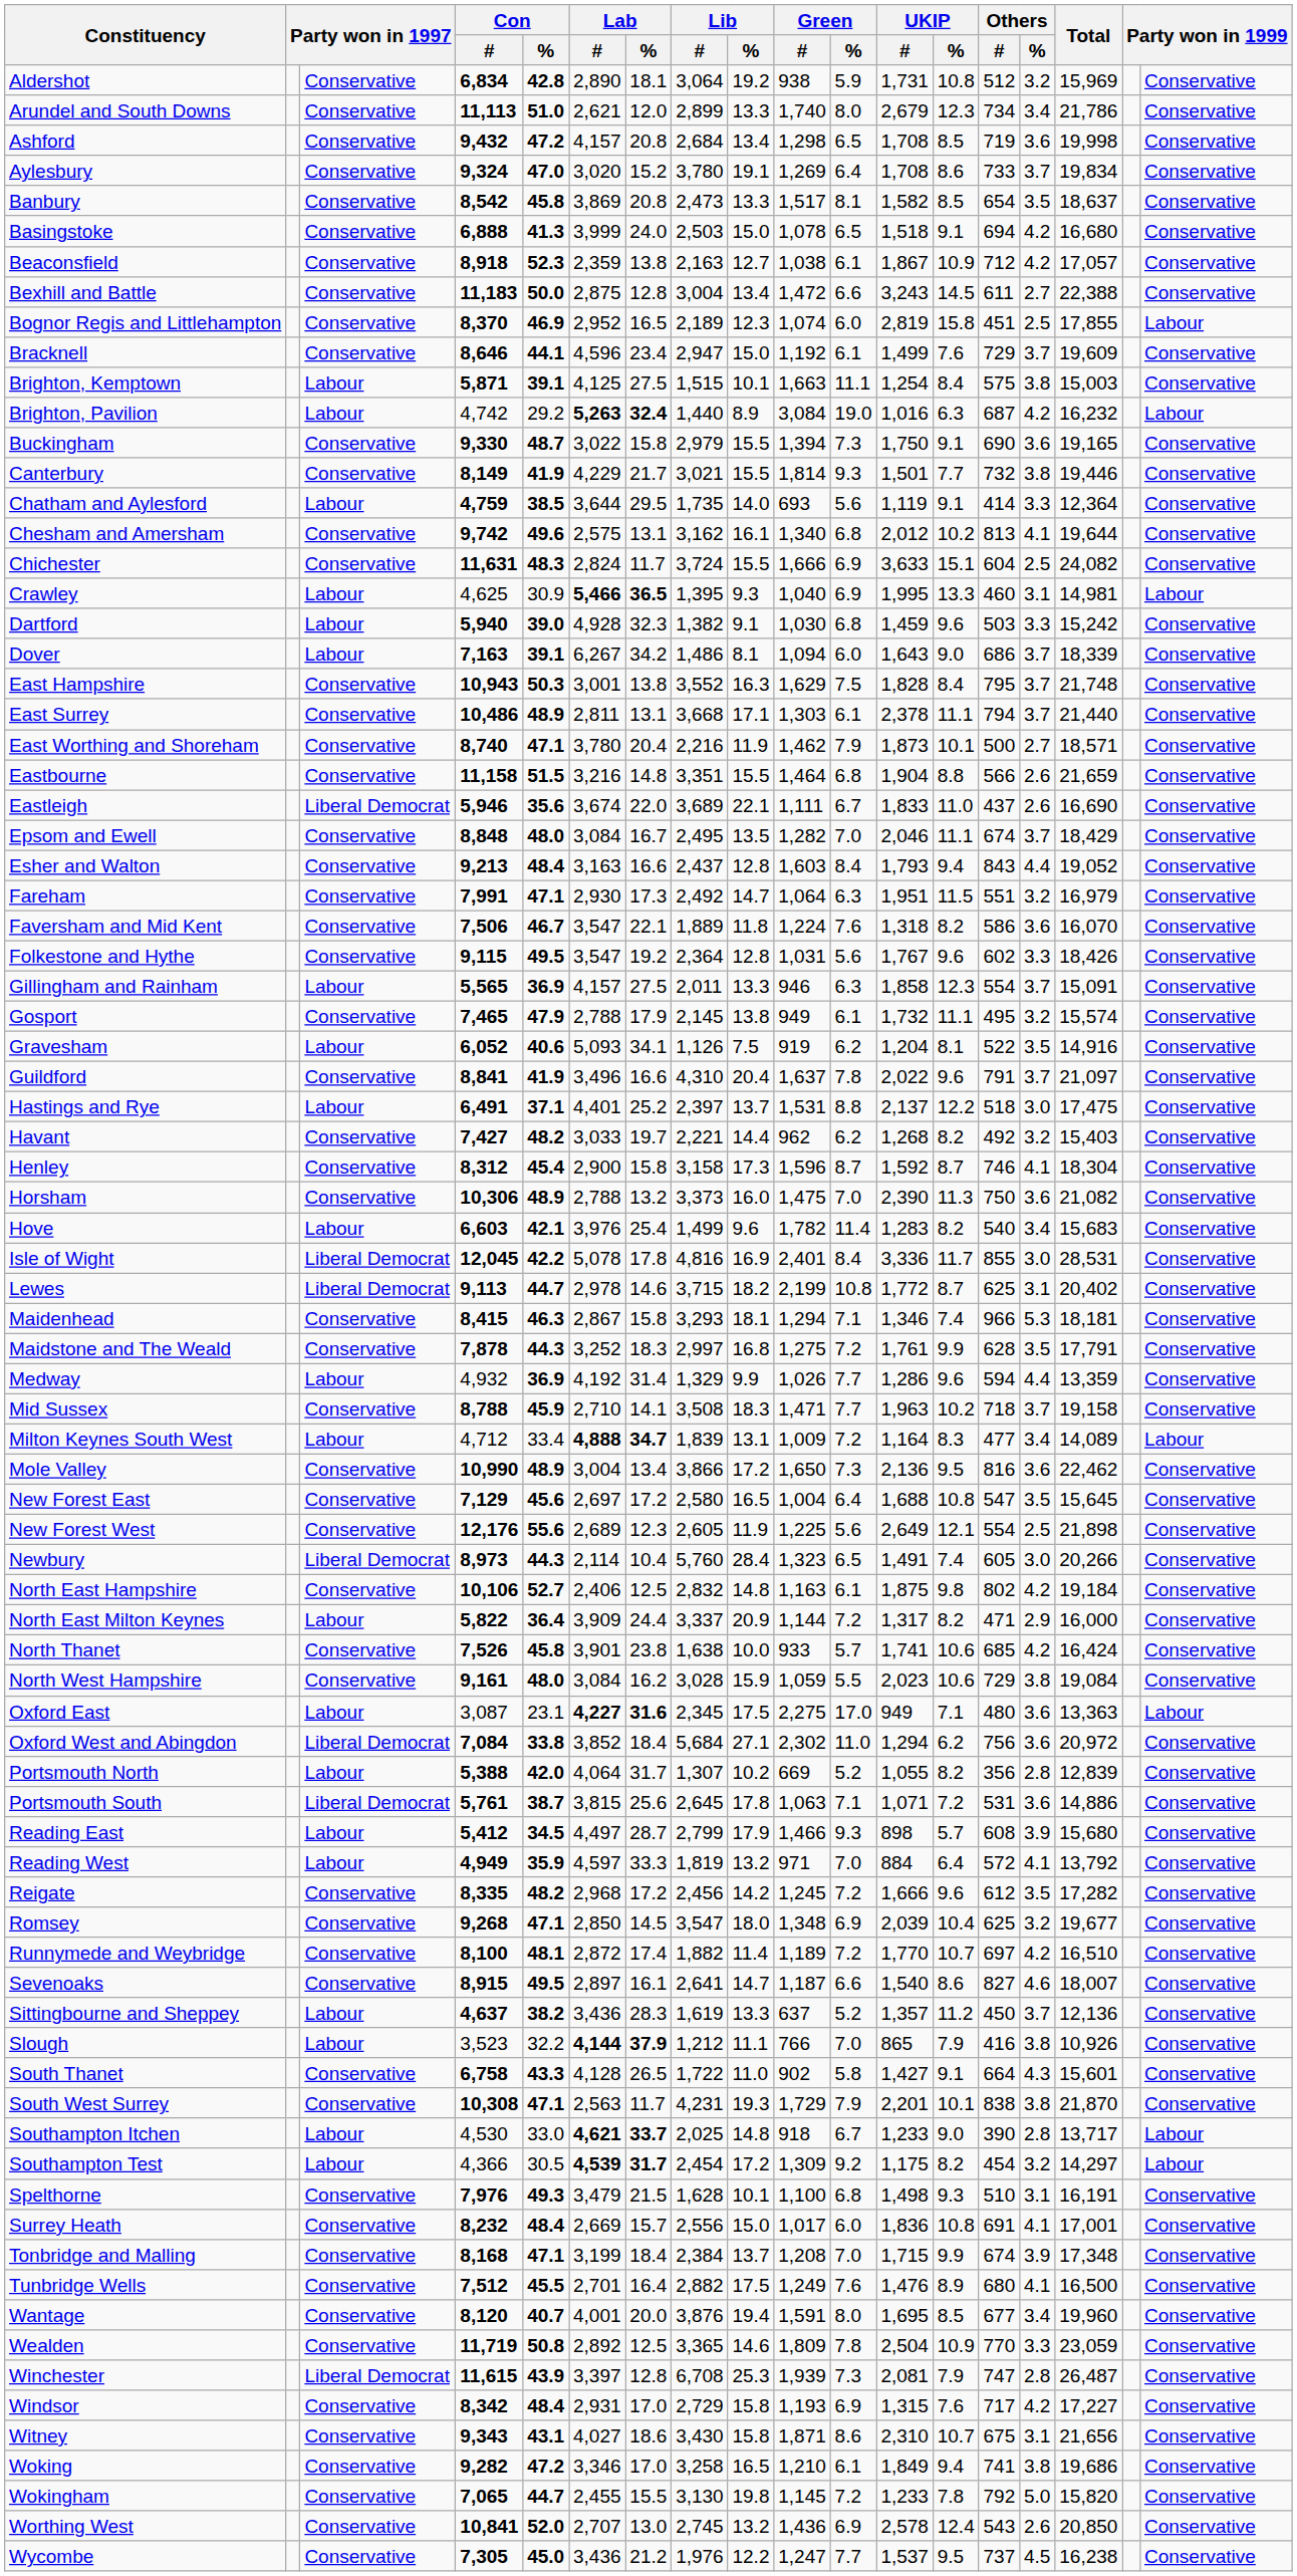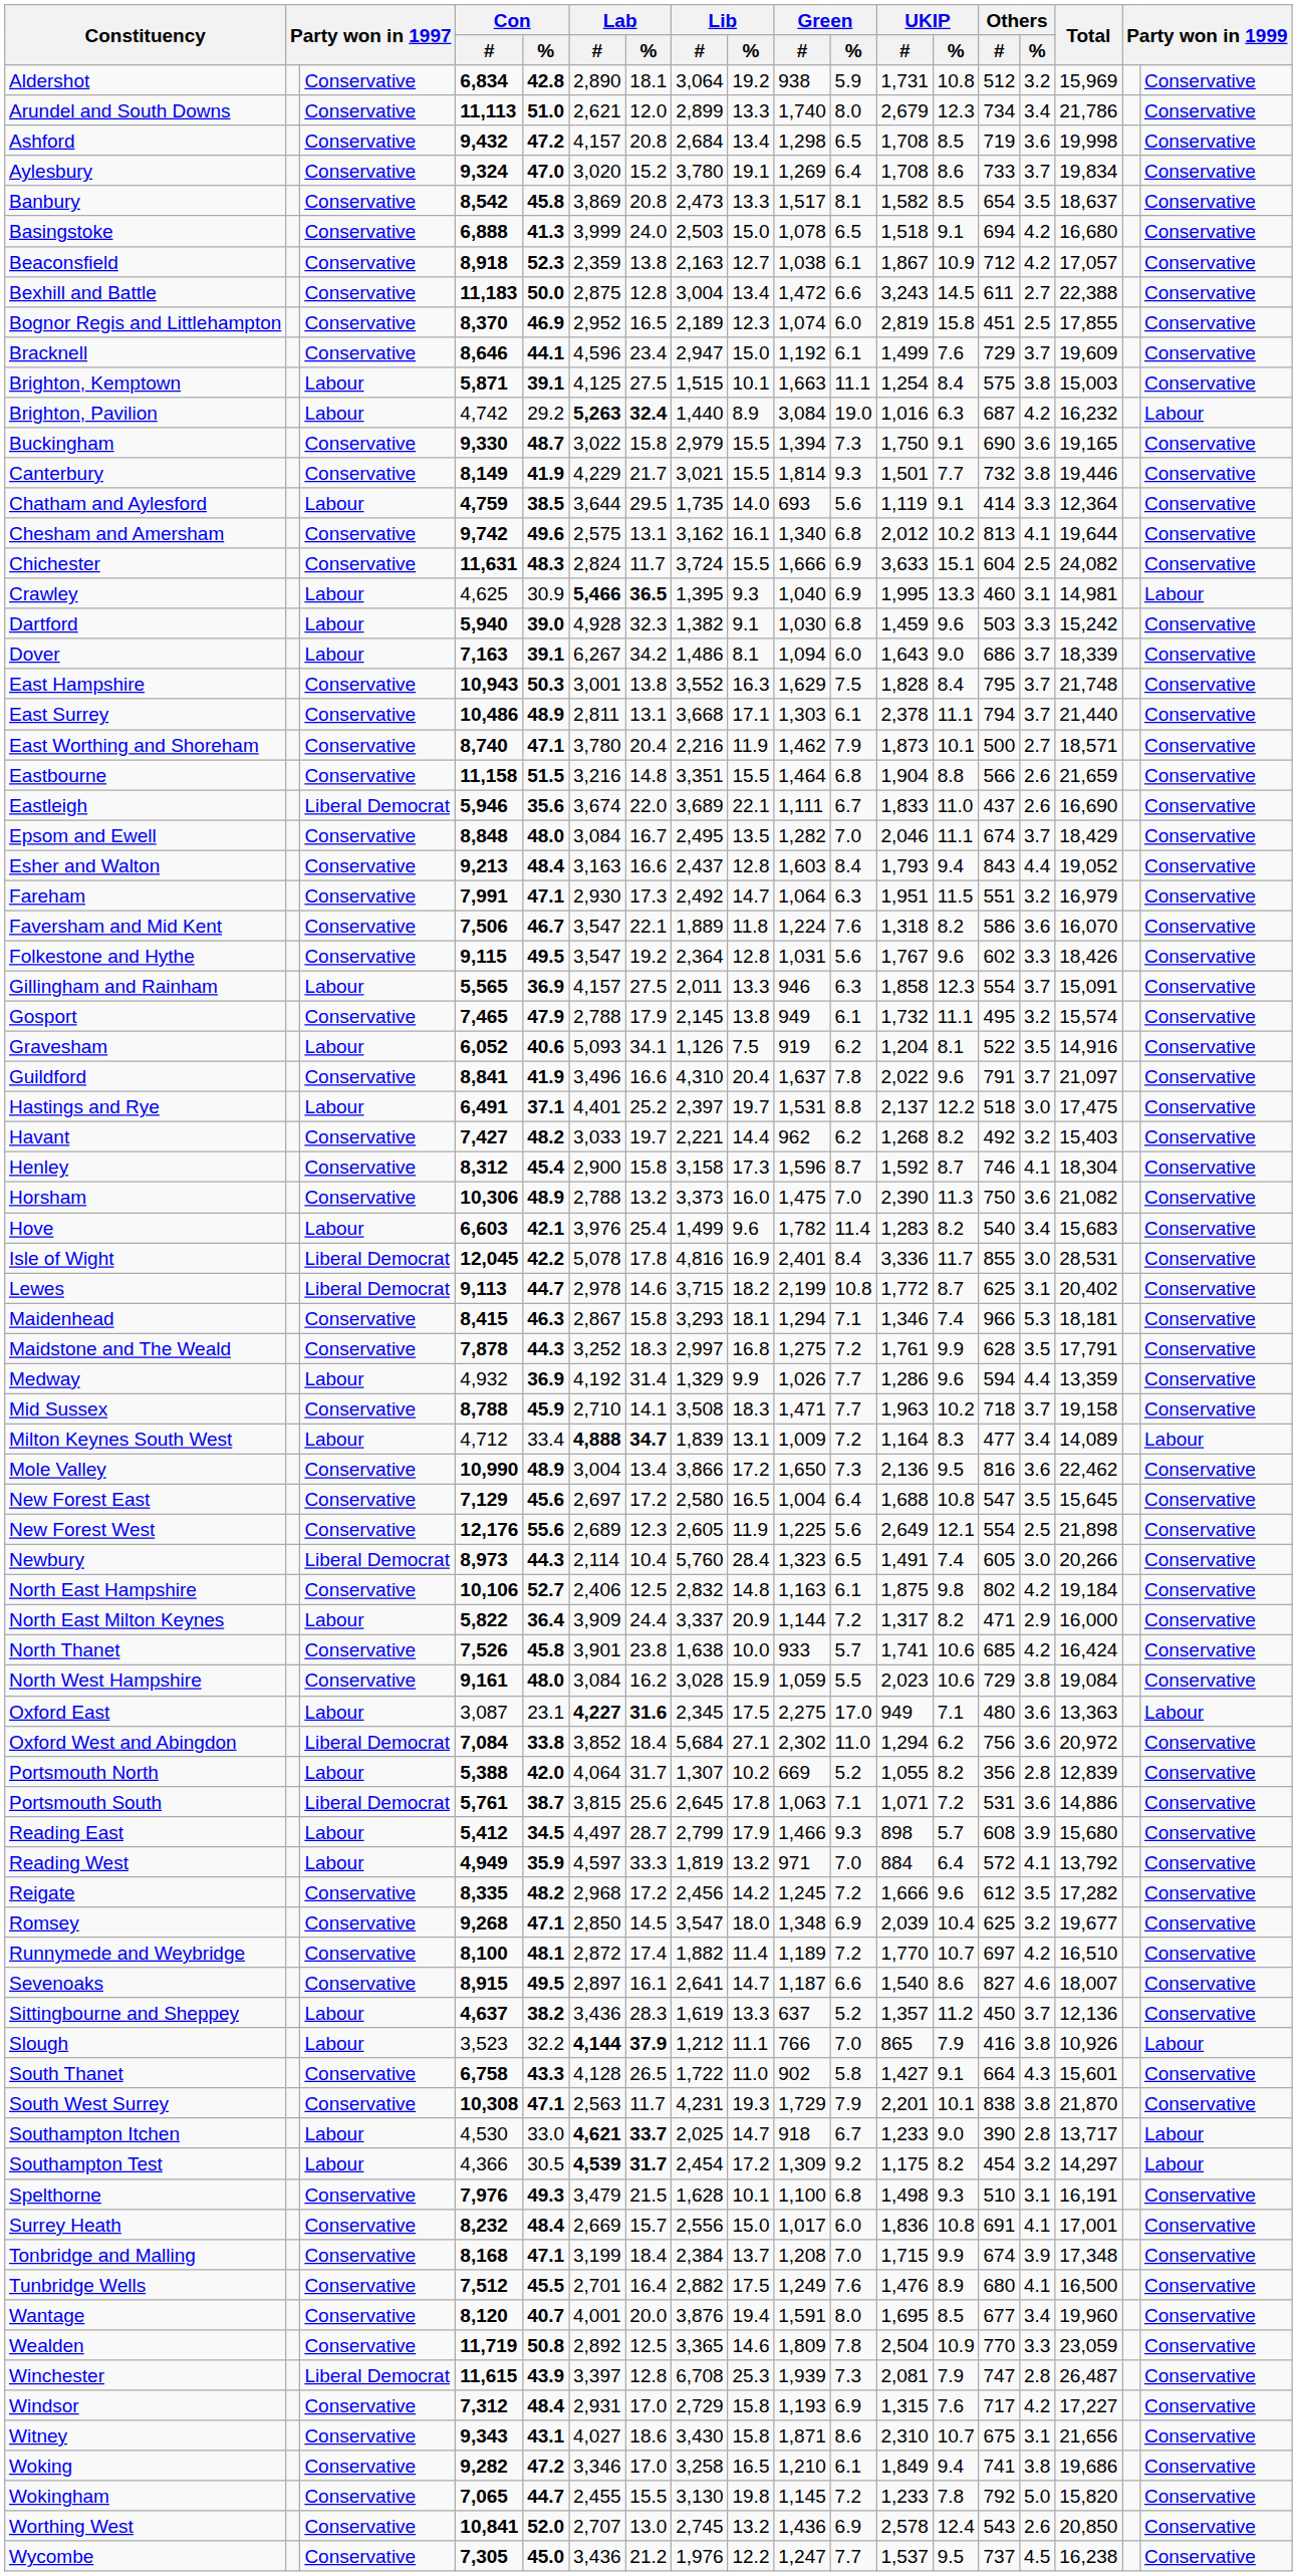Bognor Regis and Littlehampton | column 18: Labour -> Conservative
Hastings and Rye | Lib / %: 13.7 -> 19.7
Slough | column 18: Conservative -> Labour
Southampton Itchen | Lib / %: 14.8 -> 14.7
Windsor | Con / #: 8,342 -> 7,312
